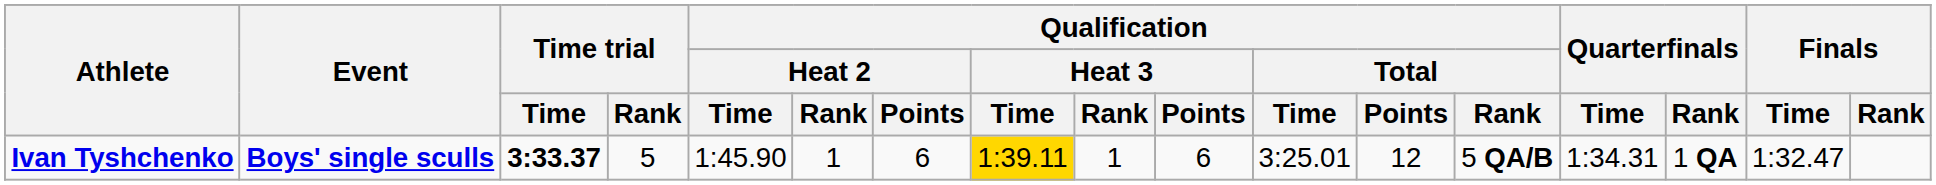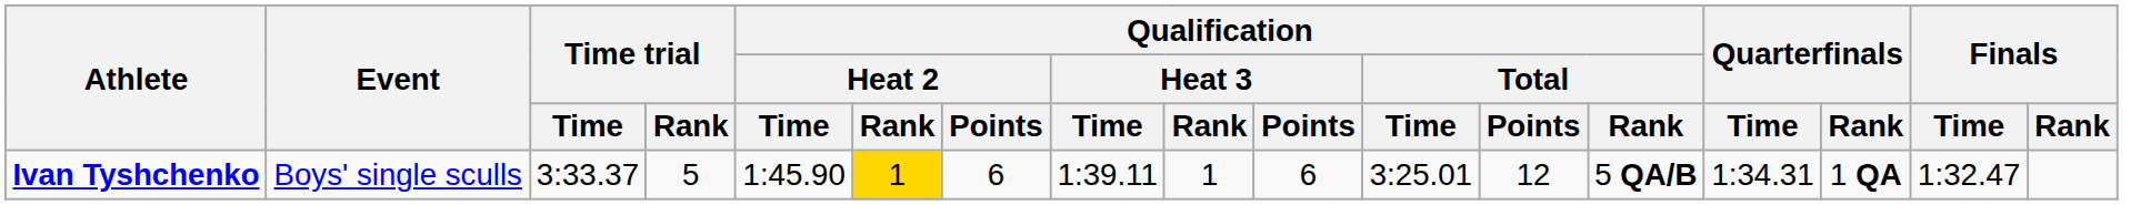Ivan Tyshchenko | Event: bold -> normal
Ivan Tyshchenko | Time trial / Time: bold -> normal
Ivan Tyshchenko | Qualification / Heat 2 / Rank: no background -> gold background
Ivan Tyshchenko | Qualification / Heat 3 / Time: gold background -> no background
